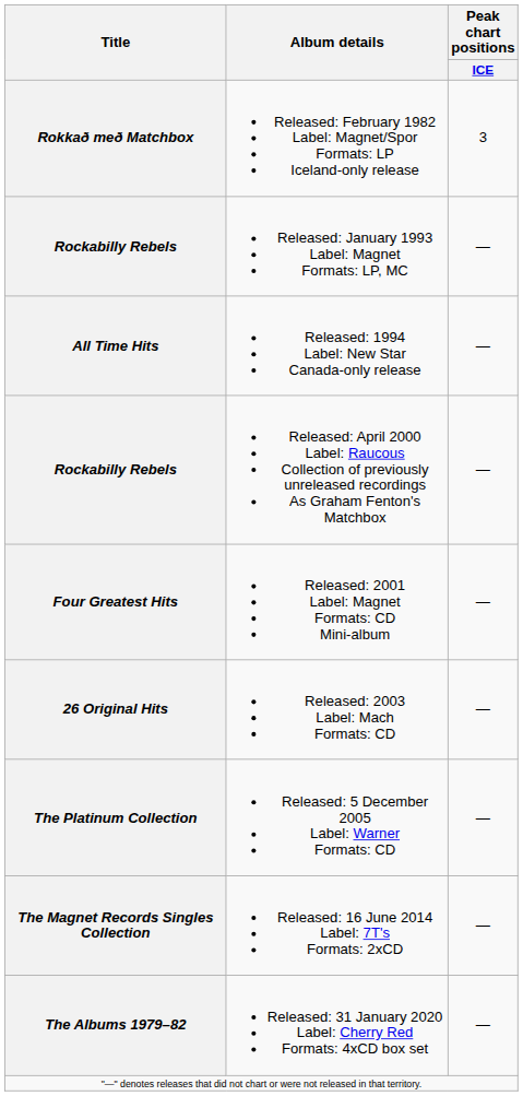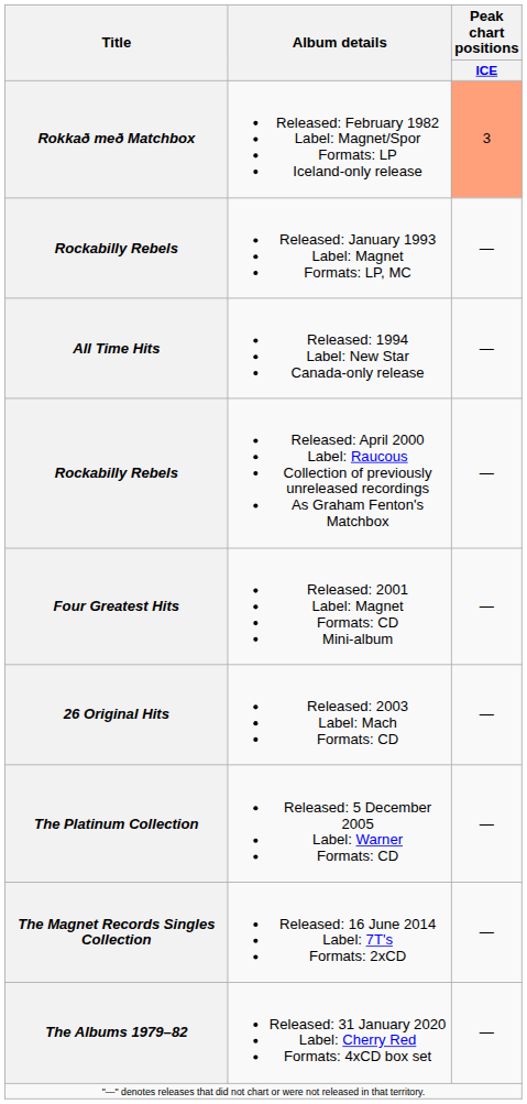Rokkað með Matchbox | Peak chart positions / ICE: no background -> lightsalmon background
